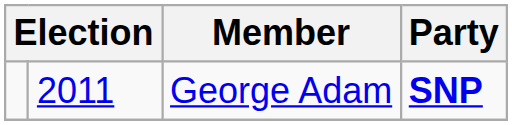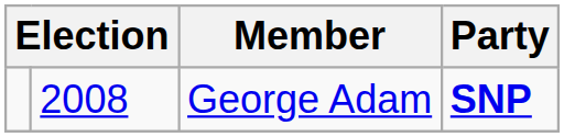George Adam | column 2: 2011 -> 2008
